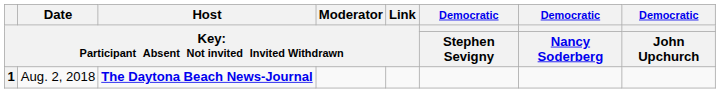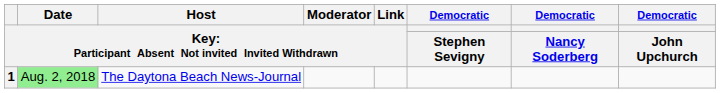1 | column 2: no background -> lightgreen background
1 | column 3: bold -> normal
